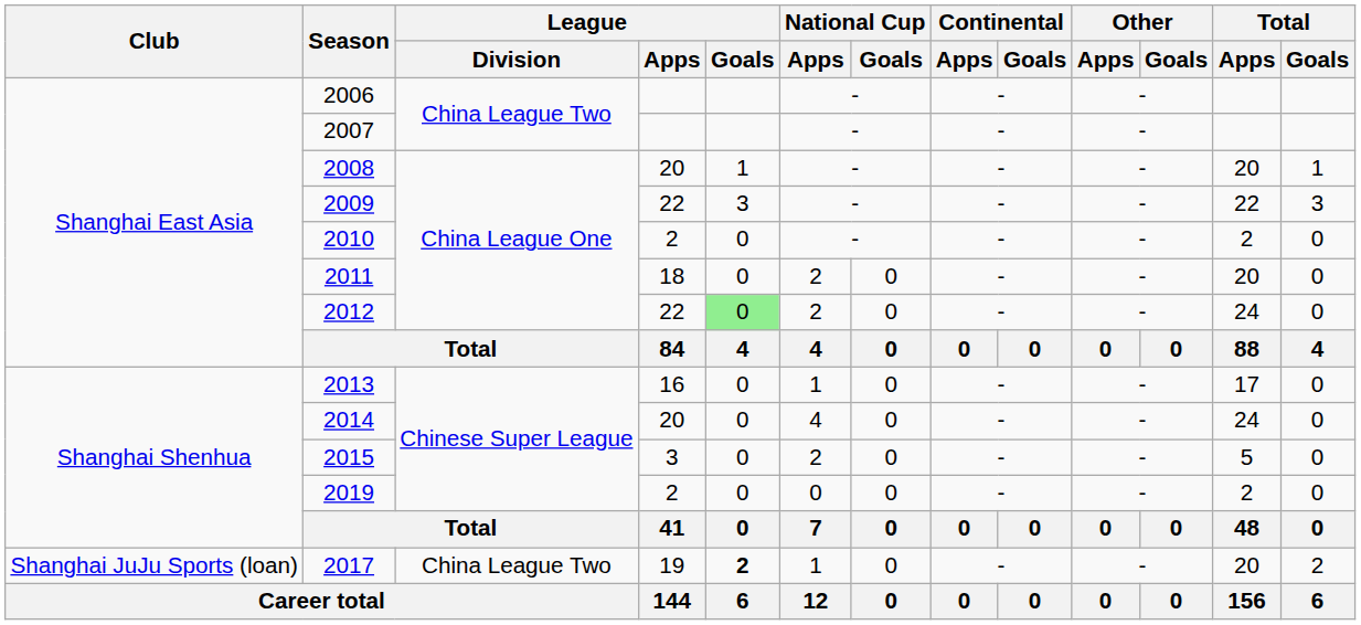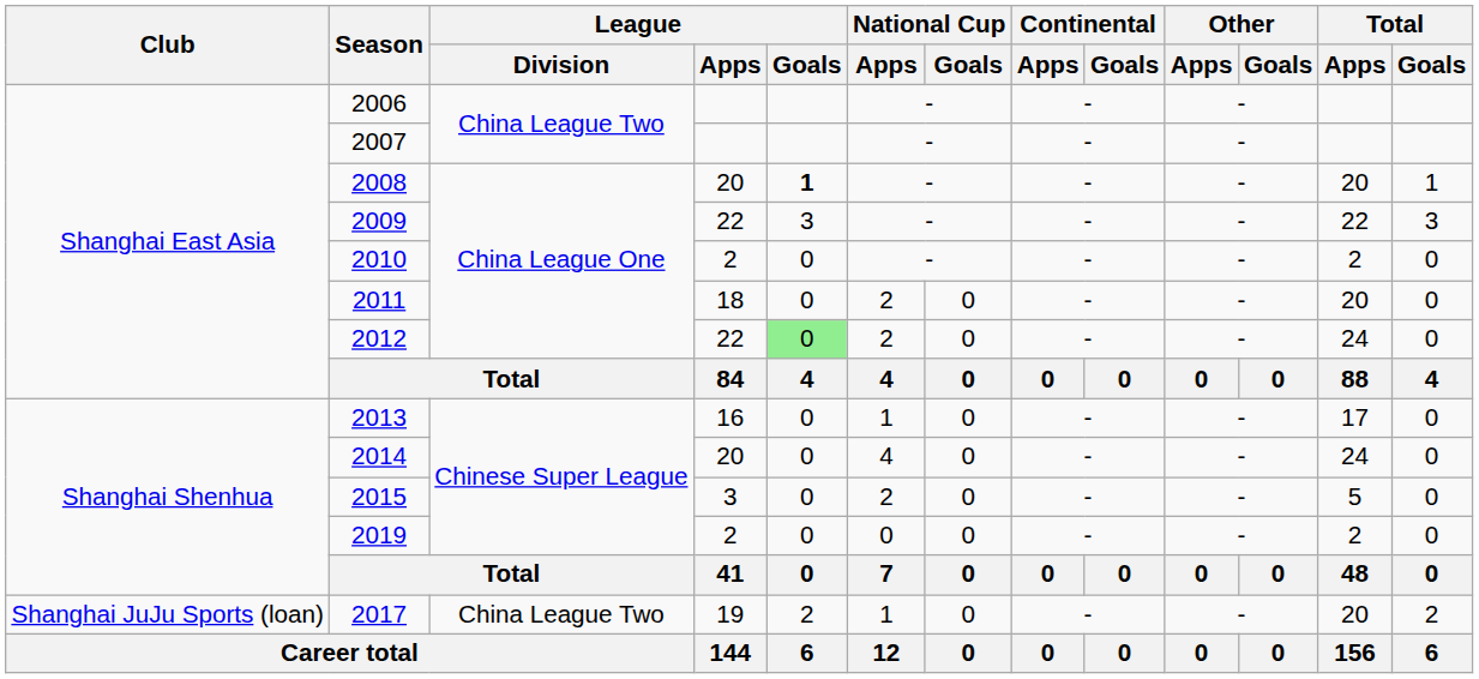2008 | League / Goals: normal -> bold
2017 | League / Goals: bold -> normal
